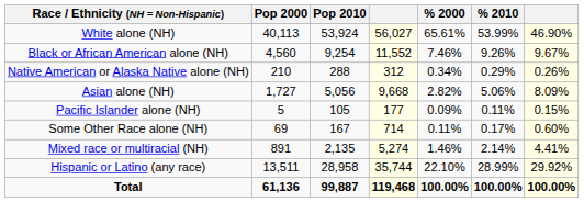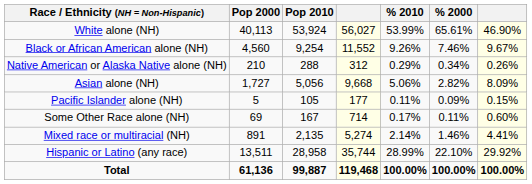columns swapped: % 2000 <-> % 2010
